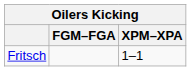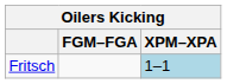Fritsch | XPM–XPA: no background -> lightblue background
